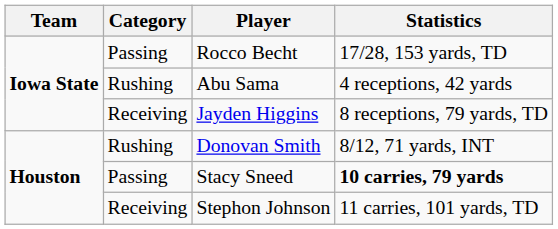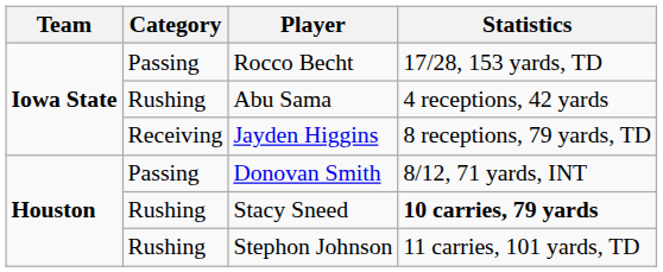Donovan Smith | Category: Rushing -> Passing
Stacy Sneed | Category: Passing -> Rushing
Stephon Johnson | Category: Receiving -> Rushing
